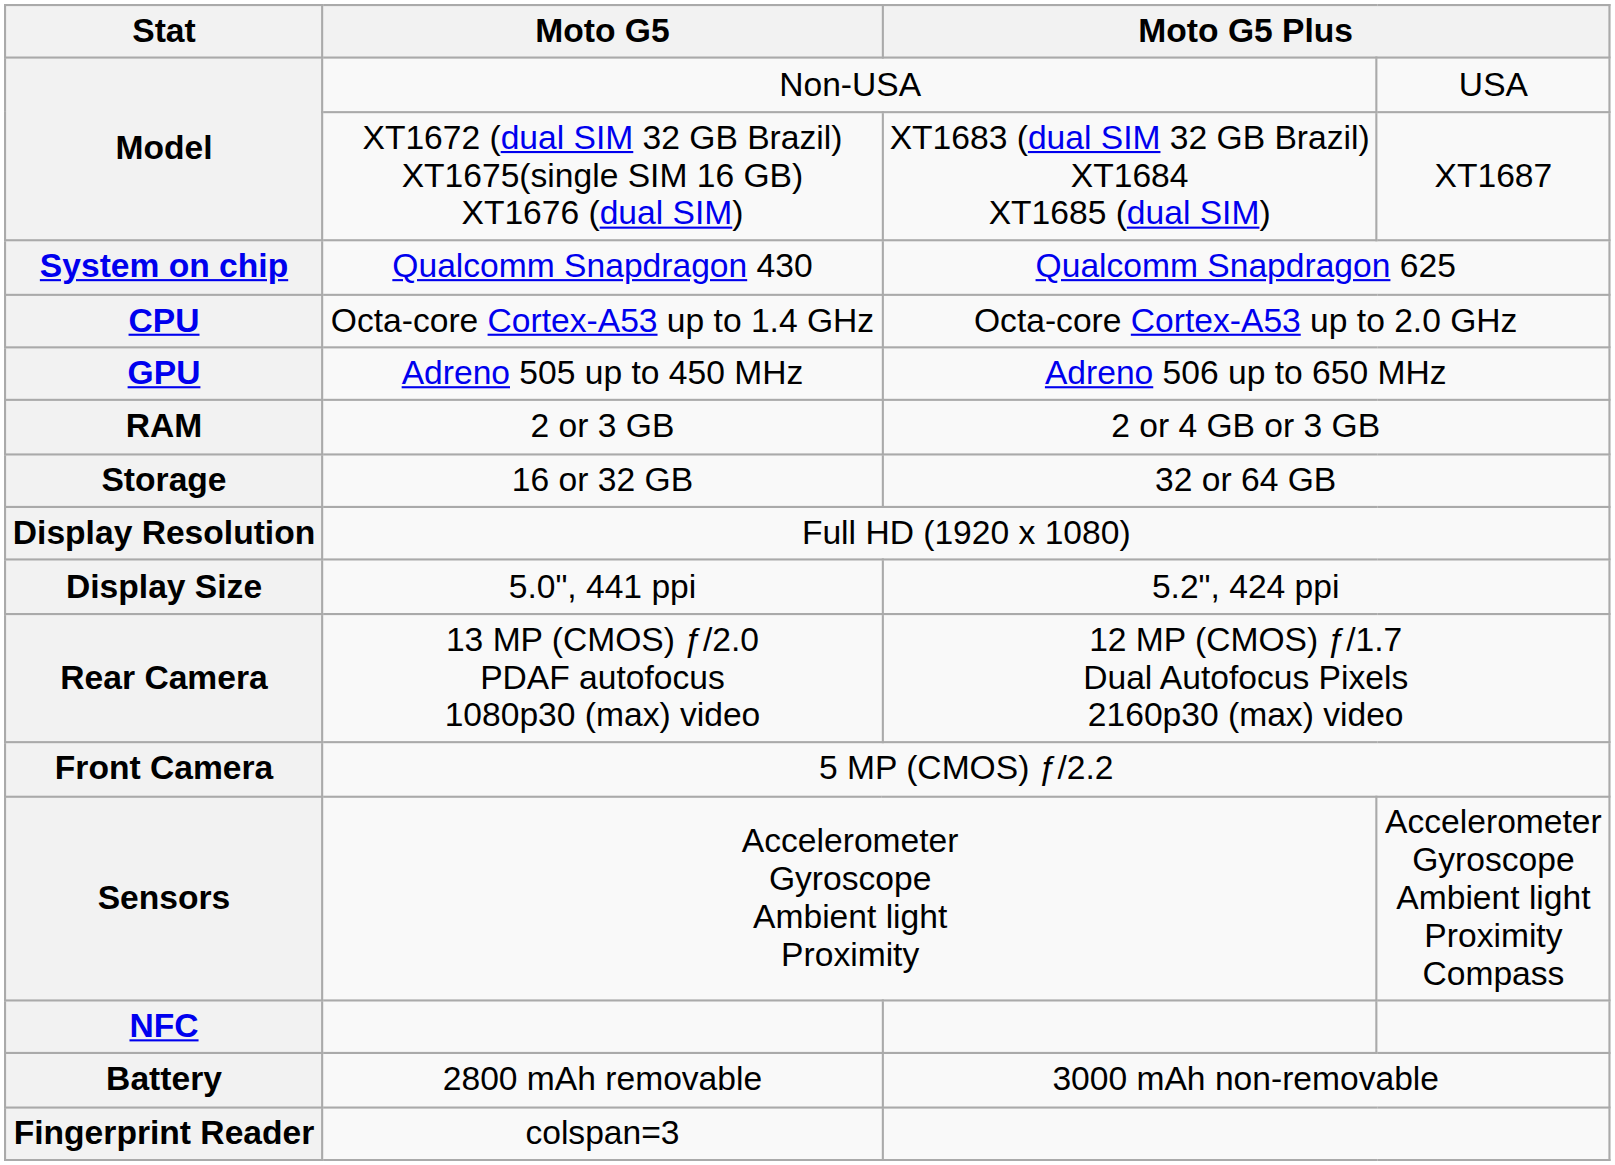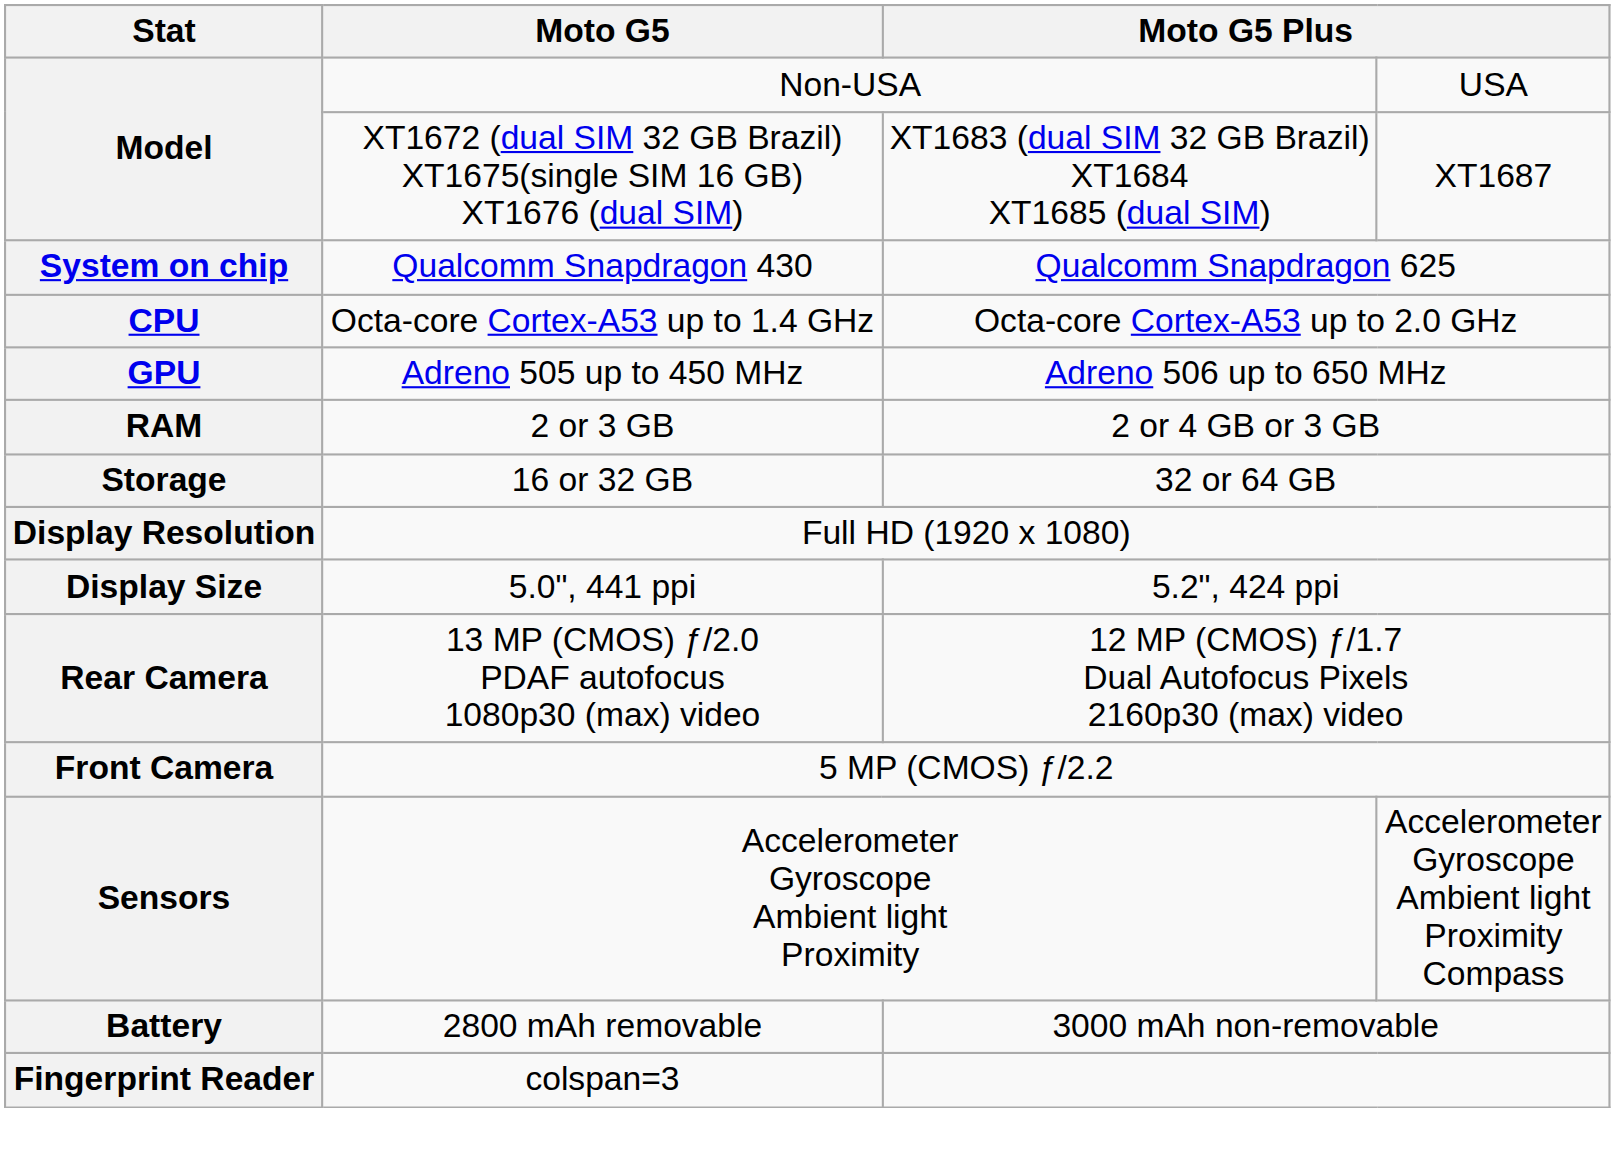- row: NFC
